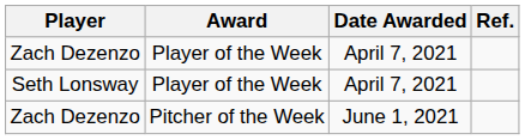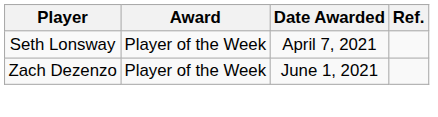- row: Zach Dezenzo | Player of the Week | April 7, 2021
Zach Dezenzo / June 1, 2021 | Award: Pitcher of the Week -> Player of the Week
